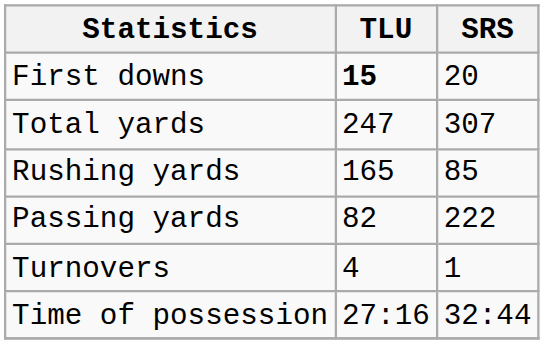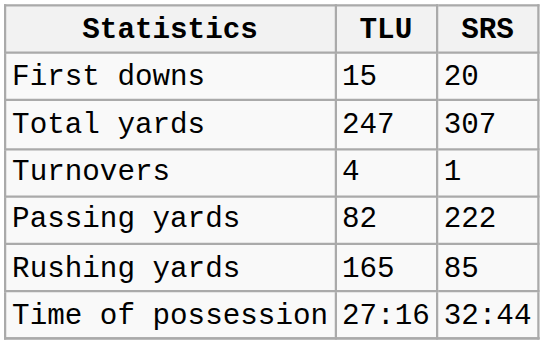First downs | TLU: bold -> normal
rows swapped: Rushing yards <-> Turnovers
